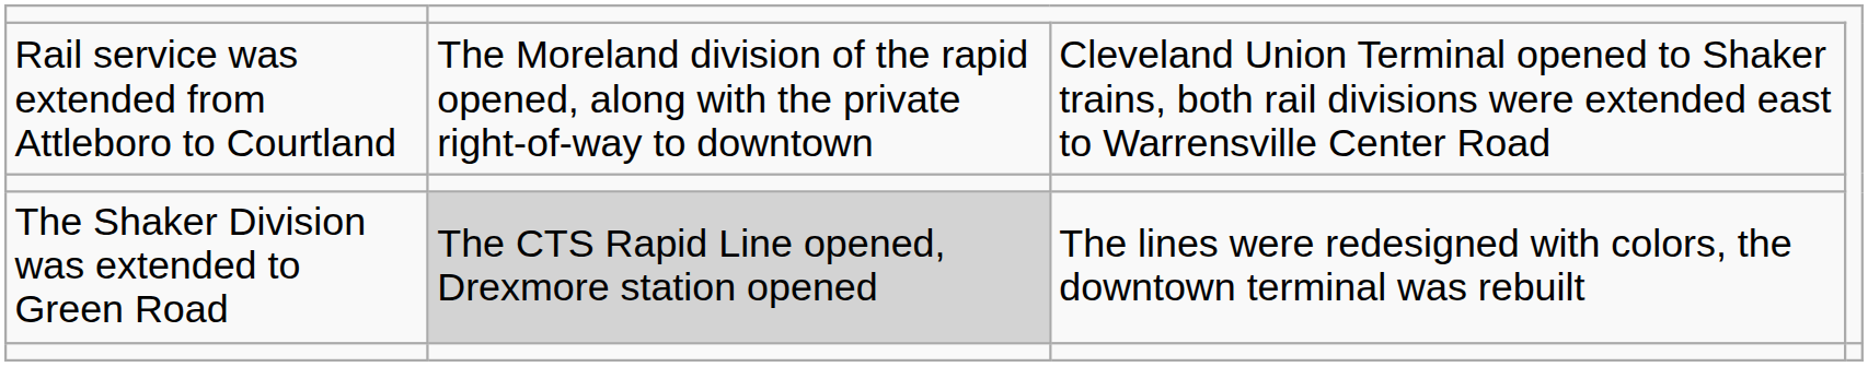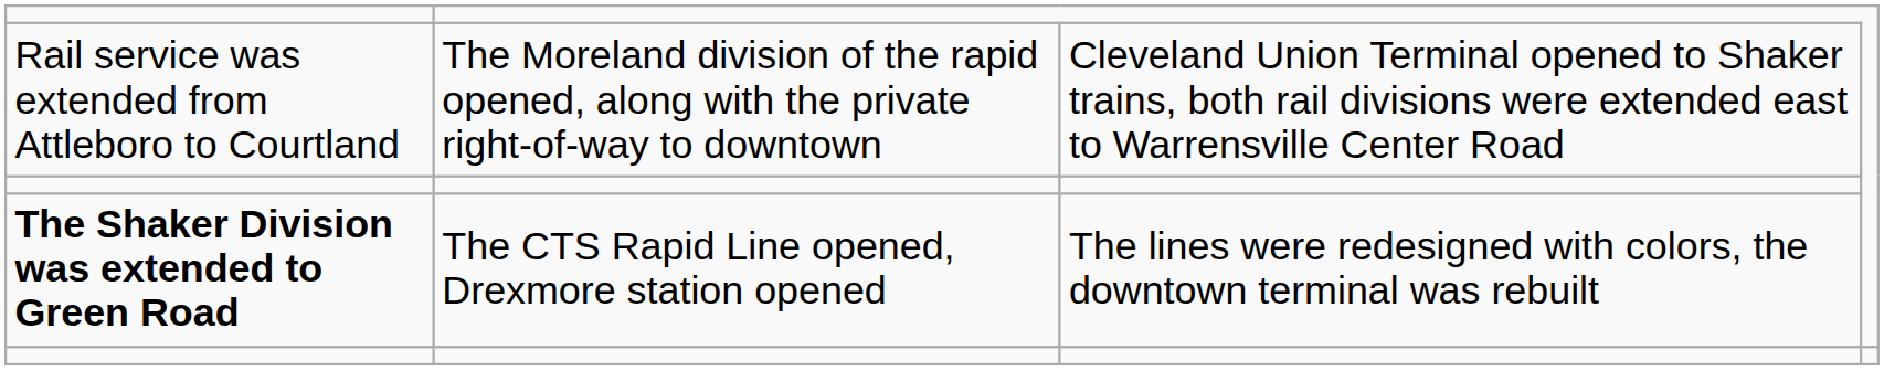The Shaker Division was extended to Green Road | column 1: normal -> bold
The Shaker Division was extended to Green Road | column 2: lightgrey background -> no background
